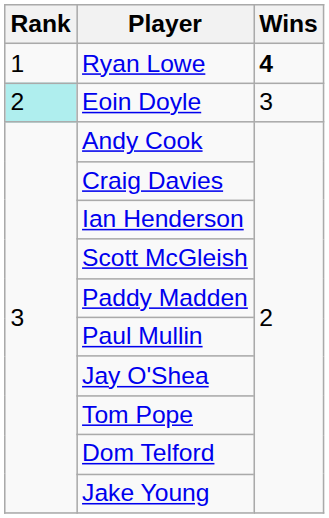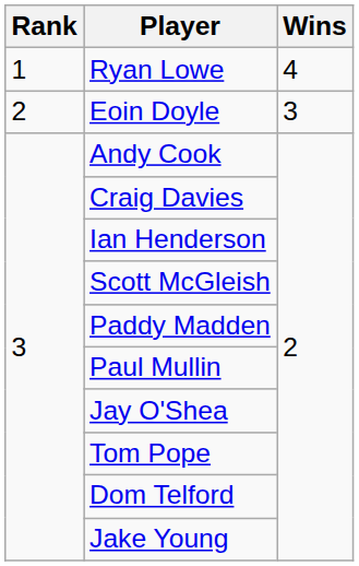Ryan Lowe | Wins: bold -> normal
Eoin Doyle | Rank: paleturquoise background -> no background
